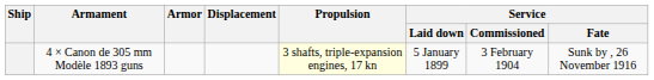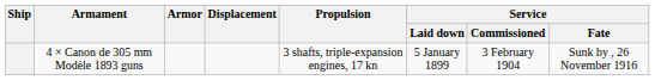4 × Canon de 305 mm Modèle 1893 guns | Propulsion: lightyellow background -> no background
